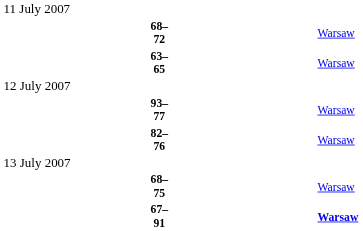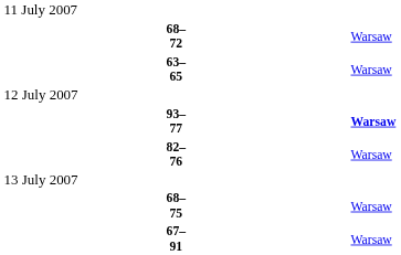93–77 | column 3: normal -> bold
67–91 | column 3: bold -> normal
